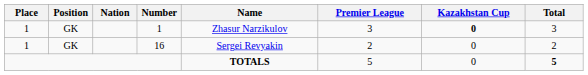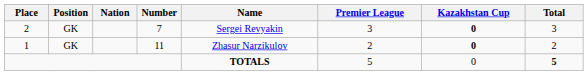row 2 | Place: 1 -> 2
row 2 | Number: 1 -> 7
row 2 | Name: Zhasur Narzikulov -> Sergei Revyakin
row 3 | Number: 16 -> 11
row 3 | Name: Sergei Revyakin -> Zhasur Narzikulov
row 3 | Kazakhstan Cup: normal -> bold
